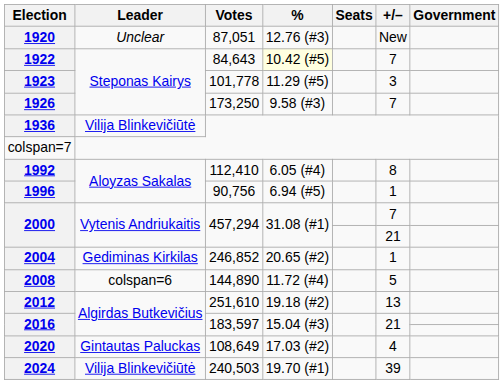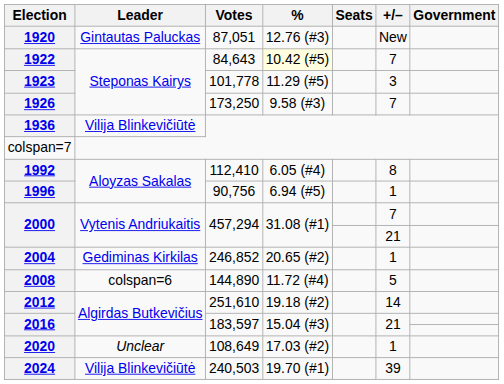1920 | Leader: Unclear -> Gintautas Paluckas
2012 | +/–: 13 -> 14
2020 | Leader: Gintautas Paluckas -> Unclear
2020 | +/–: 4 -> 1
